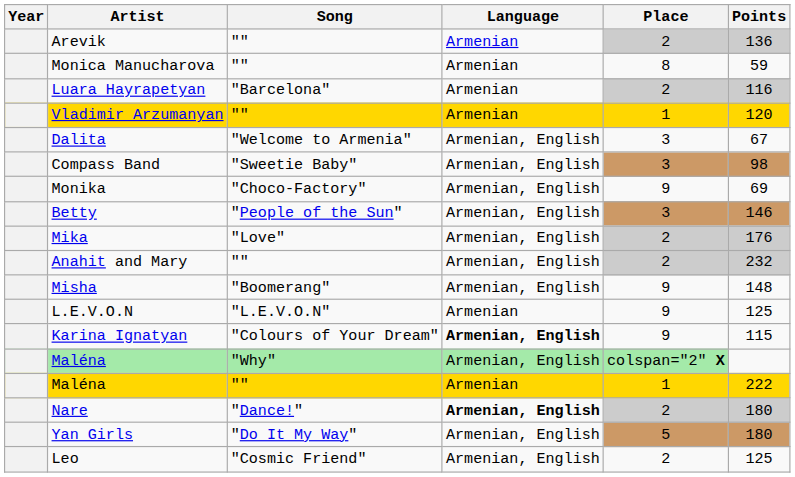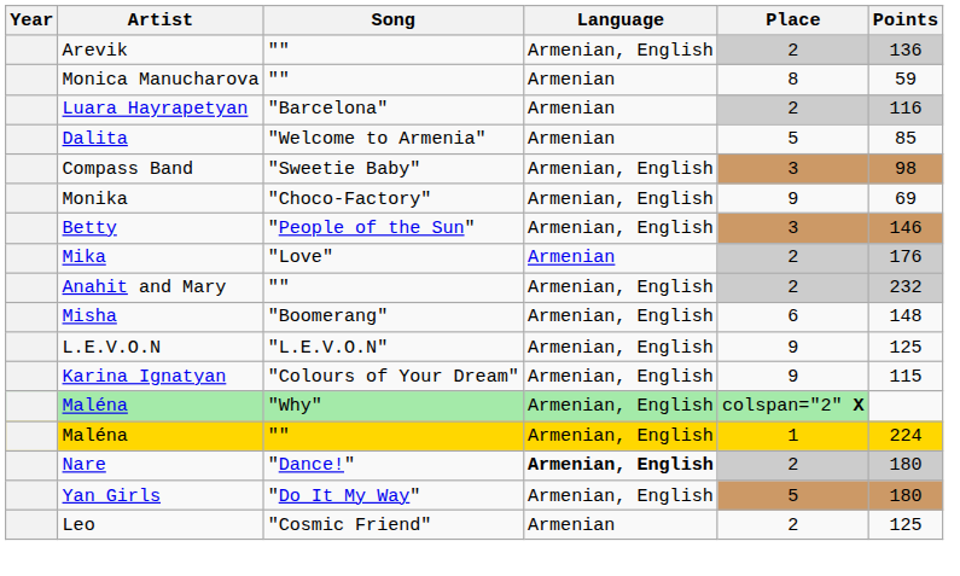Arevik | Language: Armenian -> Armenian, English
- row: Vladimir Arzumanyan | "" | Armenian | 1 | 120
Dalita | Language: Armenian, English -> Armenian
Dalita | Place: 3 -> 5
Dalita | Points: 67 -> 85
Mika | Language: Armenian, English -> Armenian
Misha | Place: 9 -> 6
L.E.V.O.N | Language: Armenian -> Armenian, English
Karina Ignatyan | Language: bold -> normal
Maléna / "" | Language: Armenian -> Armenian, English
Maléna / "" | Points: 222 -> 224
Leo | Language: Armenian, English -> Armenian
